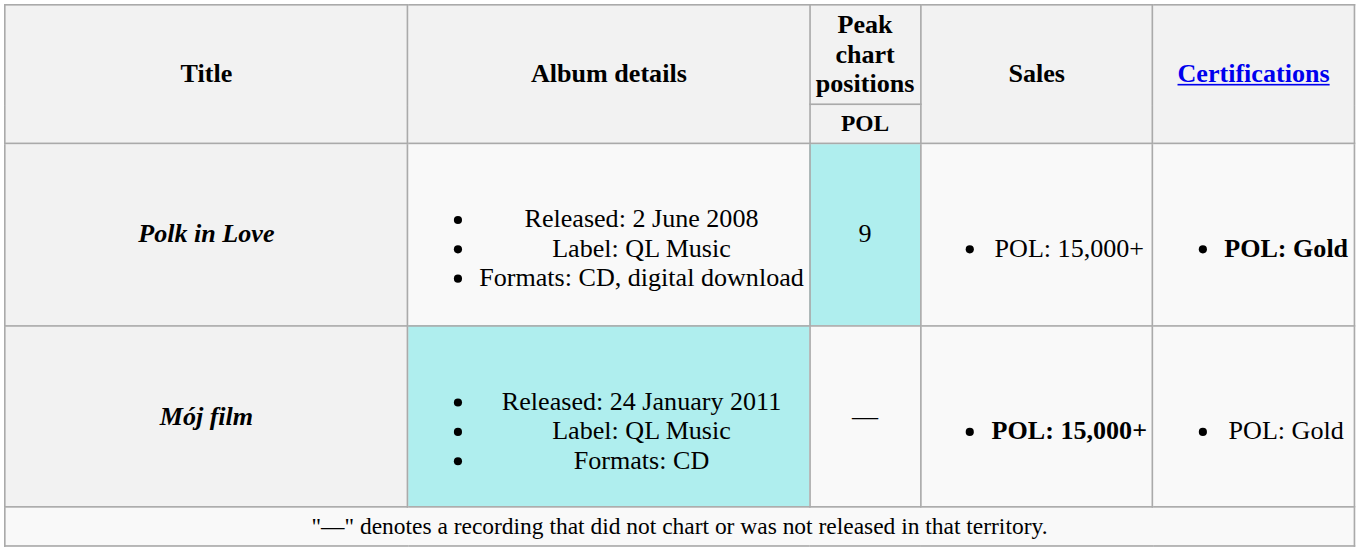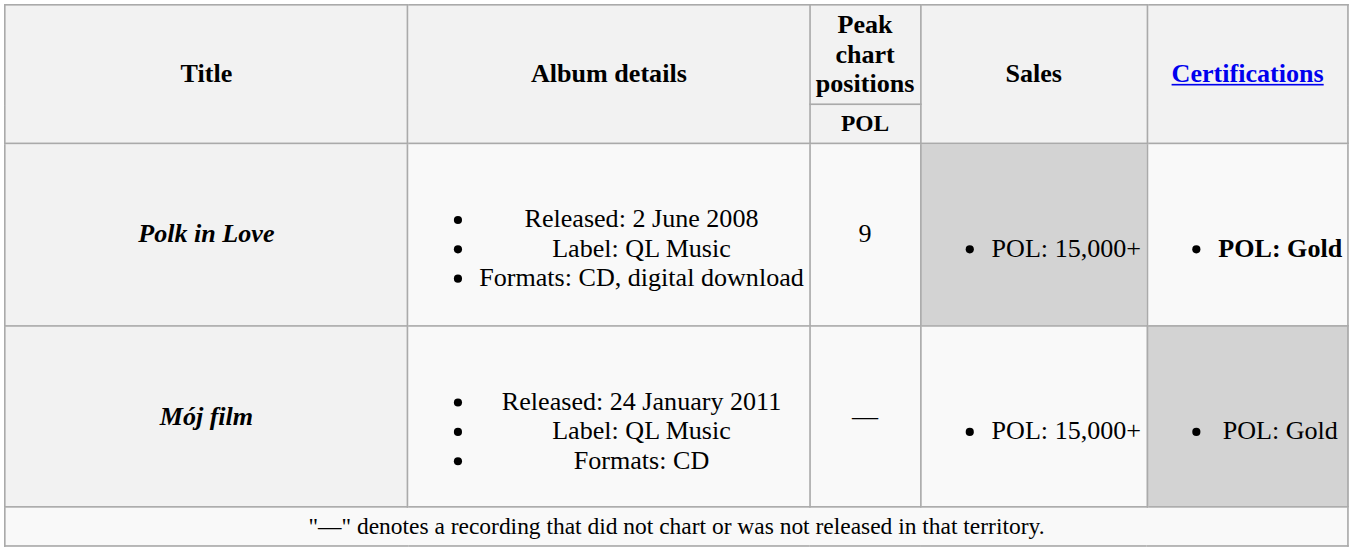Polk in Love | Peak chart positions / POL: paleturquoise background -> no background
Polk in Love | Sales: no background -> lightgrey background
Mój film | Album details: paleturquoise background -> no background
Mój film | Sales: bold -> normal
Mój film | Certifications: no background -> lightgrey background
